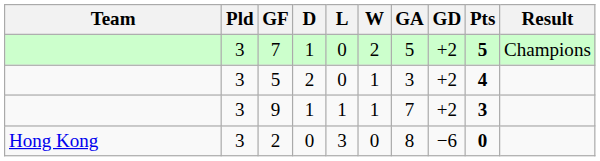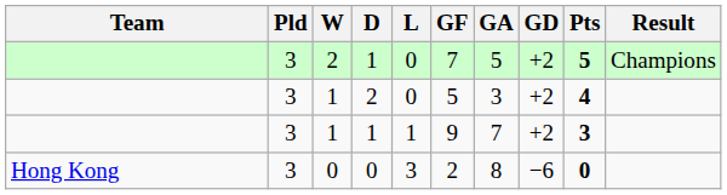columns swapped: W <-> GF
